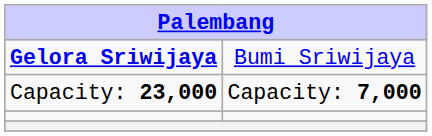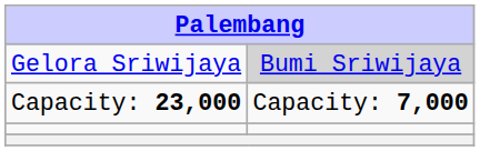Gelora Sriwijaya | column 1: bold -> normal
Gelora Sriwijaya | column 2: no background -> lightgrey background
